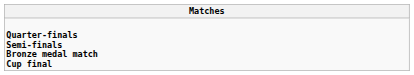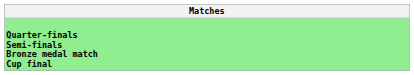row 2 | column 1: no background -> lightgreen background
